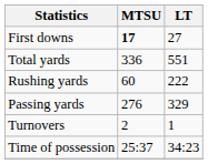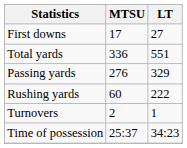First downs | MTSU: bold -> normal
rows swapped: Rushing yards <-> Passing yards
